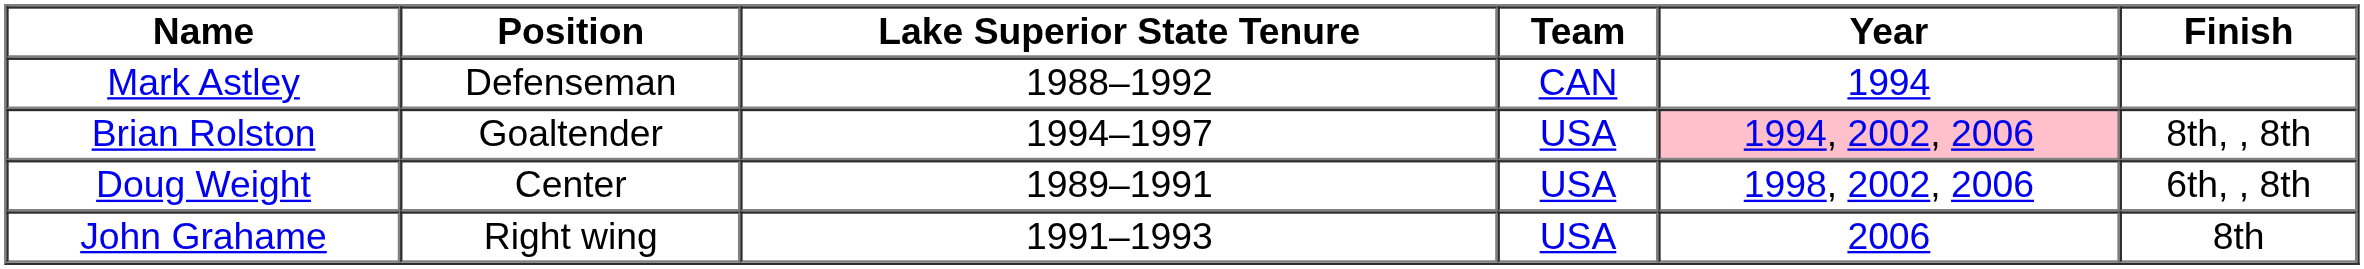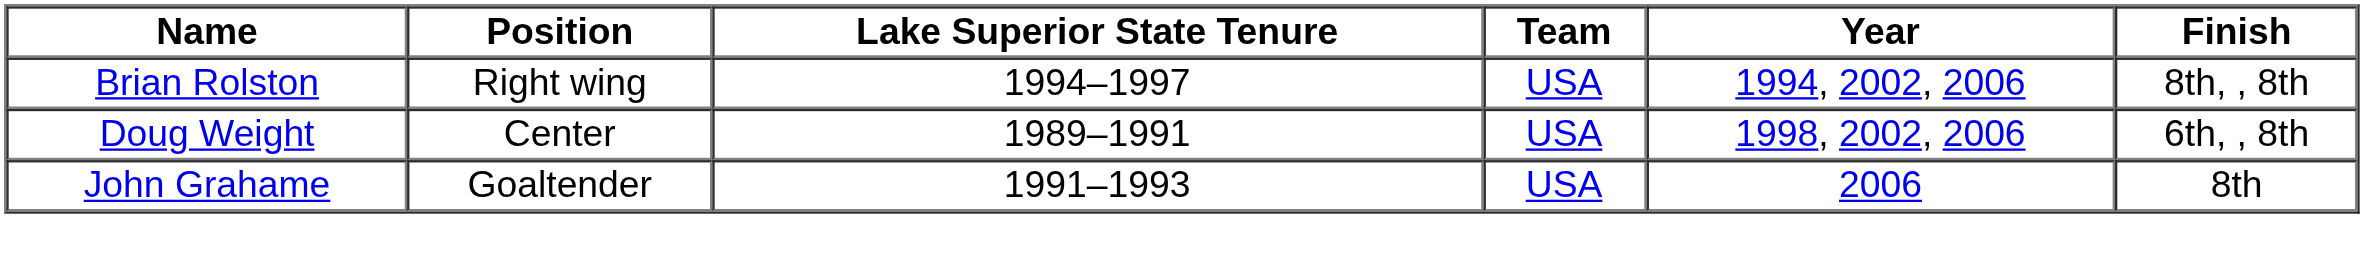- row: Mark Astley | Defenseman | 1988–1992 | CAN | 1994
Brian Rolston | Position: Goaltender -> Right wing
Brian Rolston | Year: pink background -> no background
John Grahame | Position: Right wing -> Goaltender
